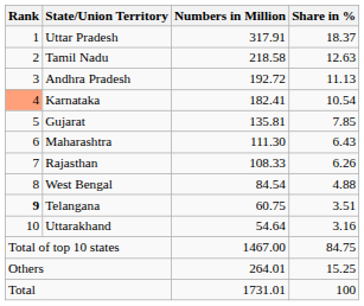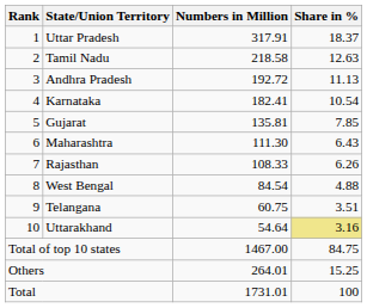Karnataka | Rank: lightsalmon background -> no background
Telangana | Rank: bold -> normal
Uttarakhand | Share in %: no background -> khaki background
